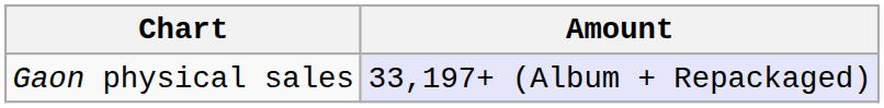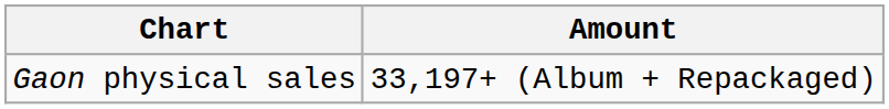Gaon physical sales | Amount: lavender background -> no background
